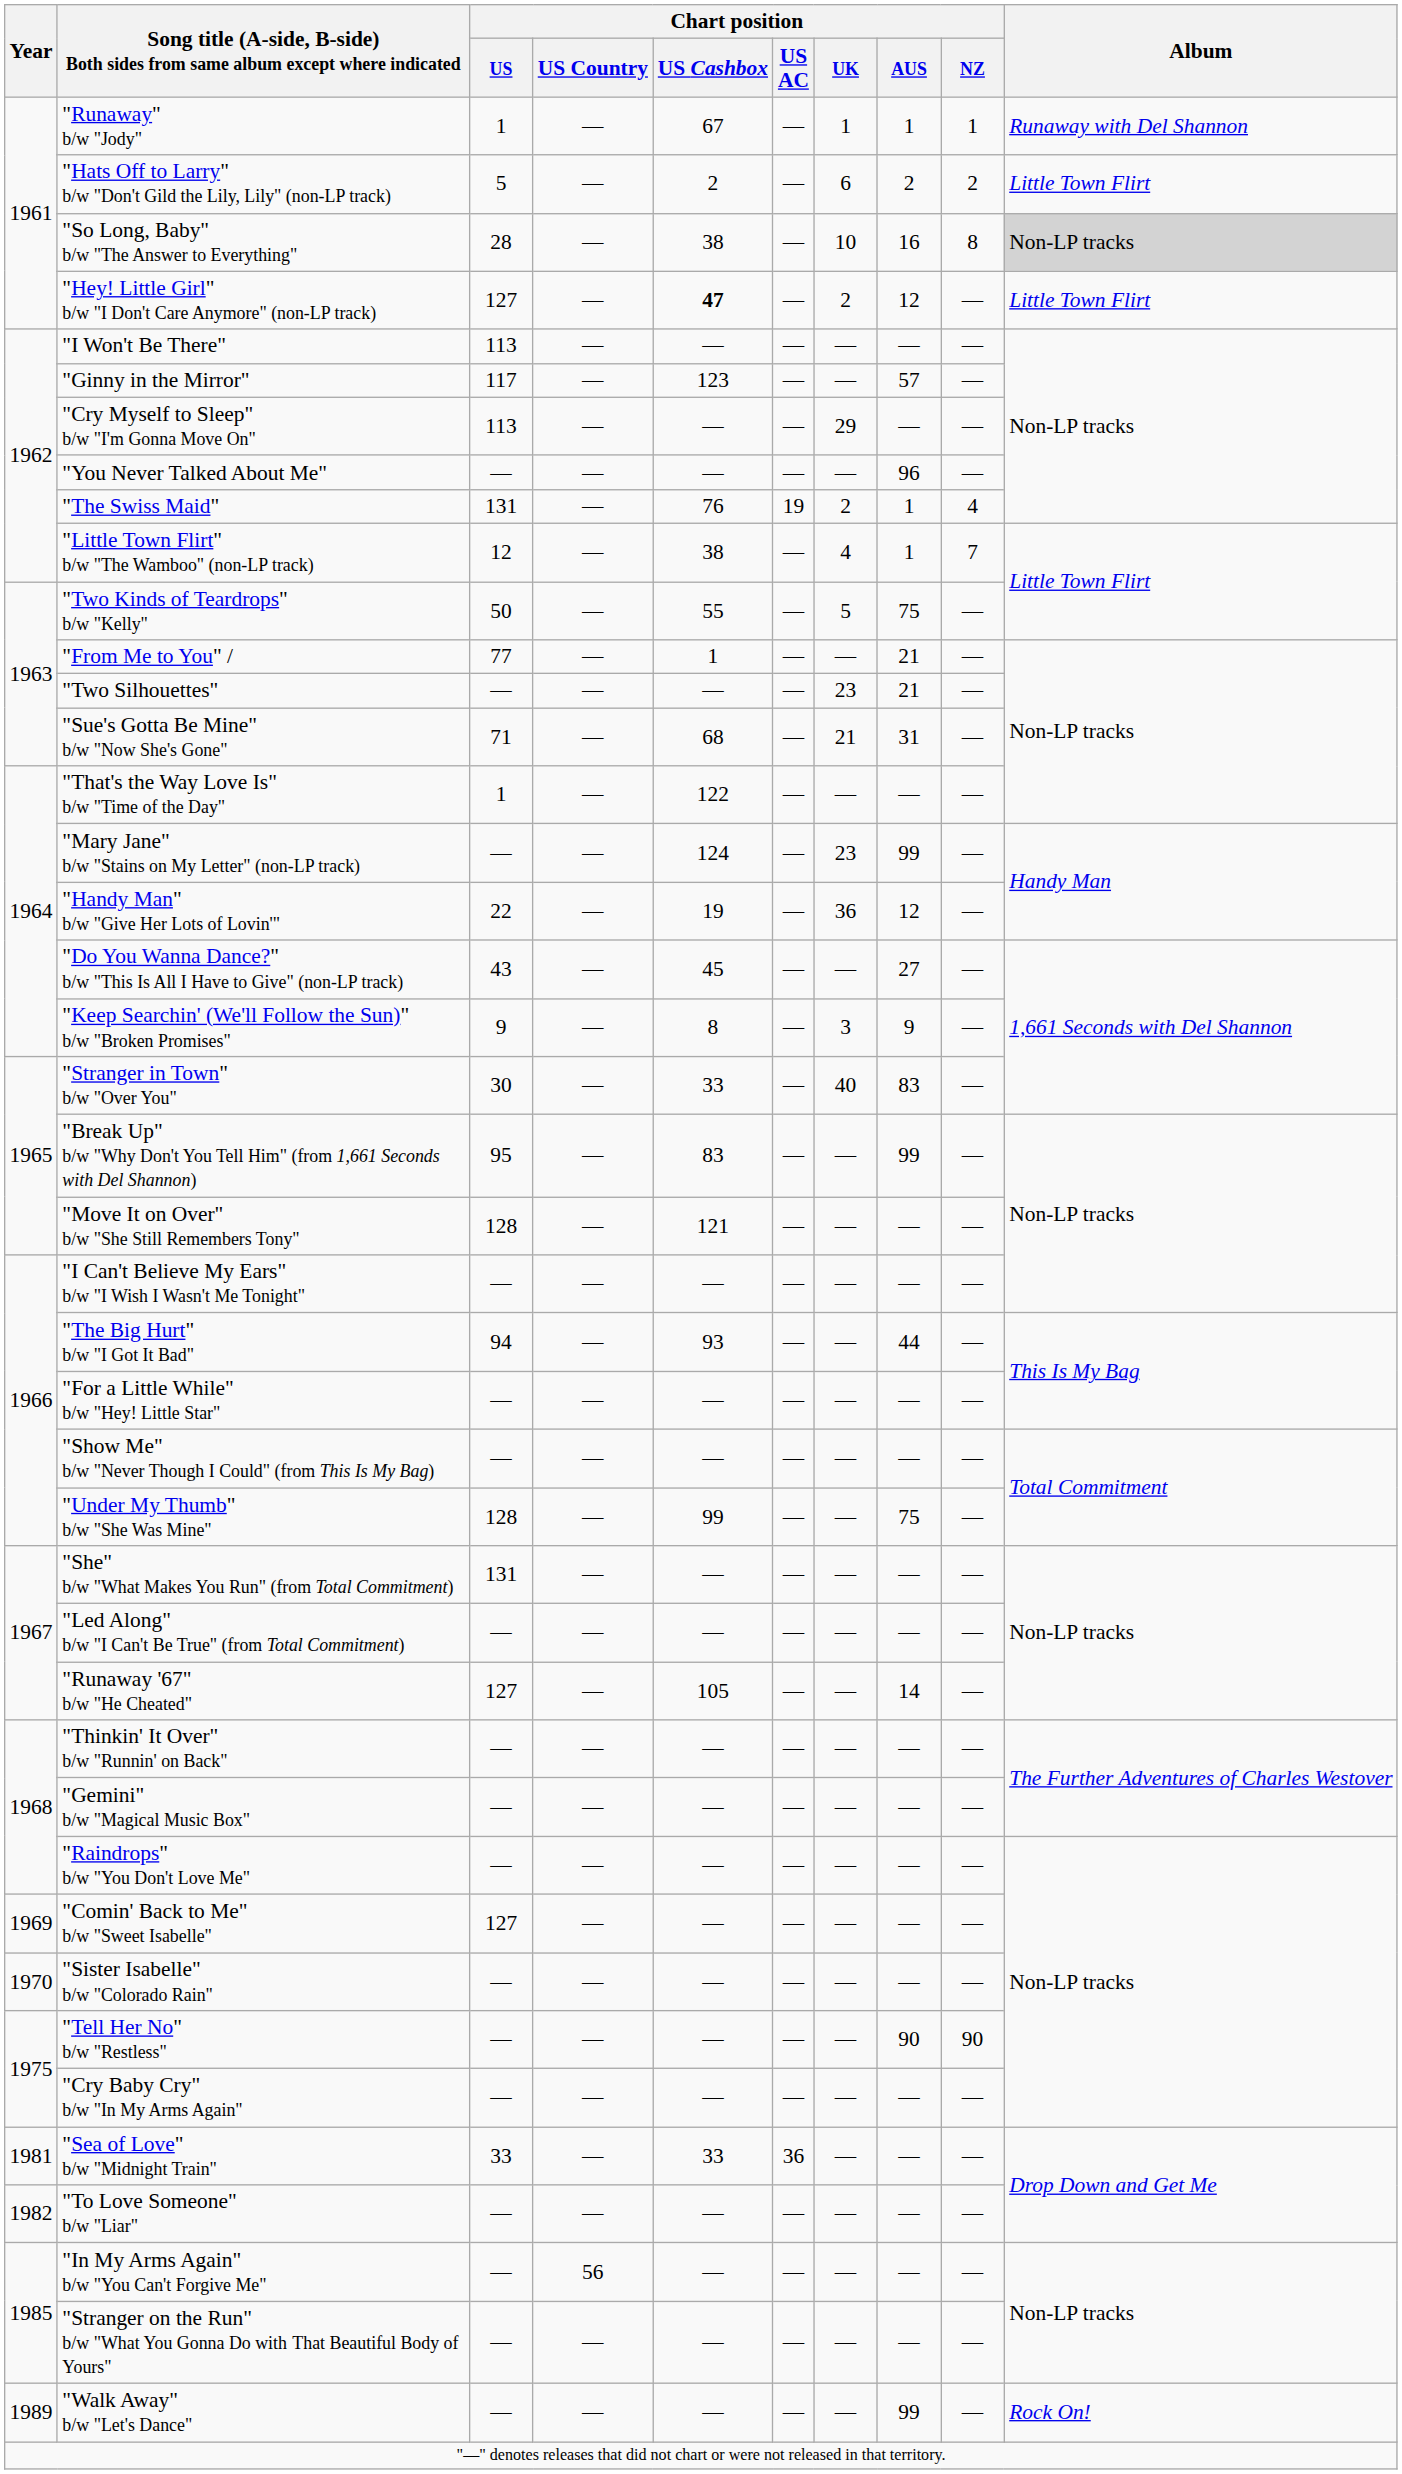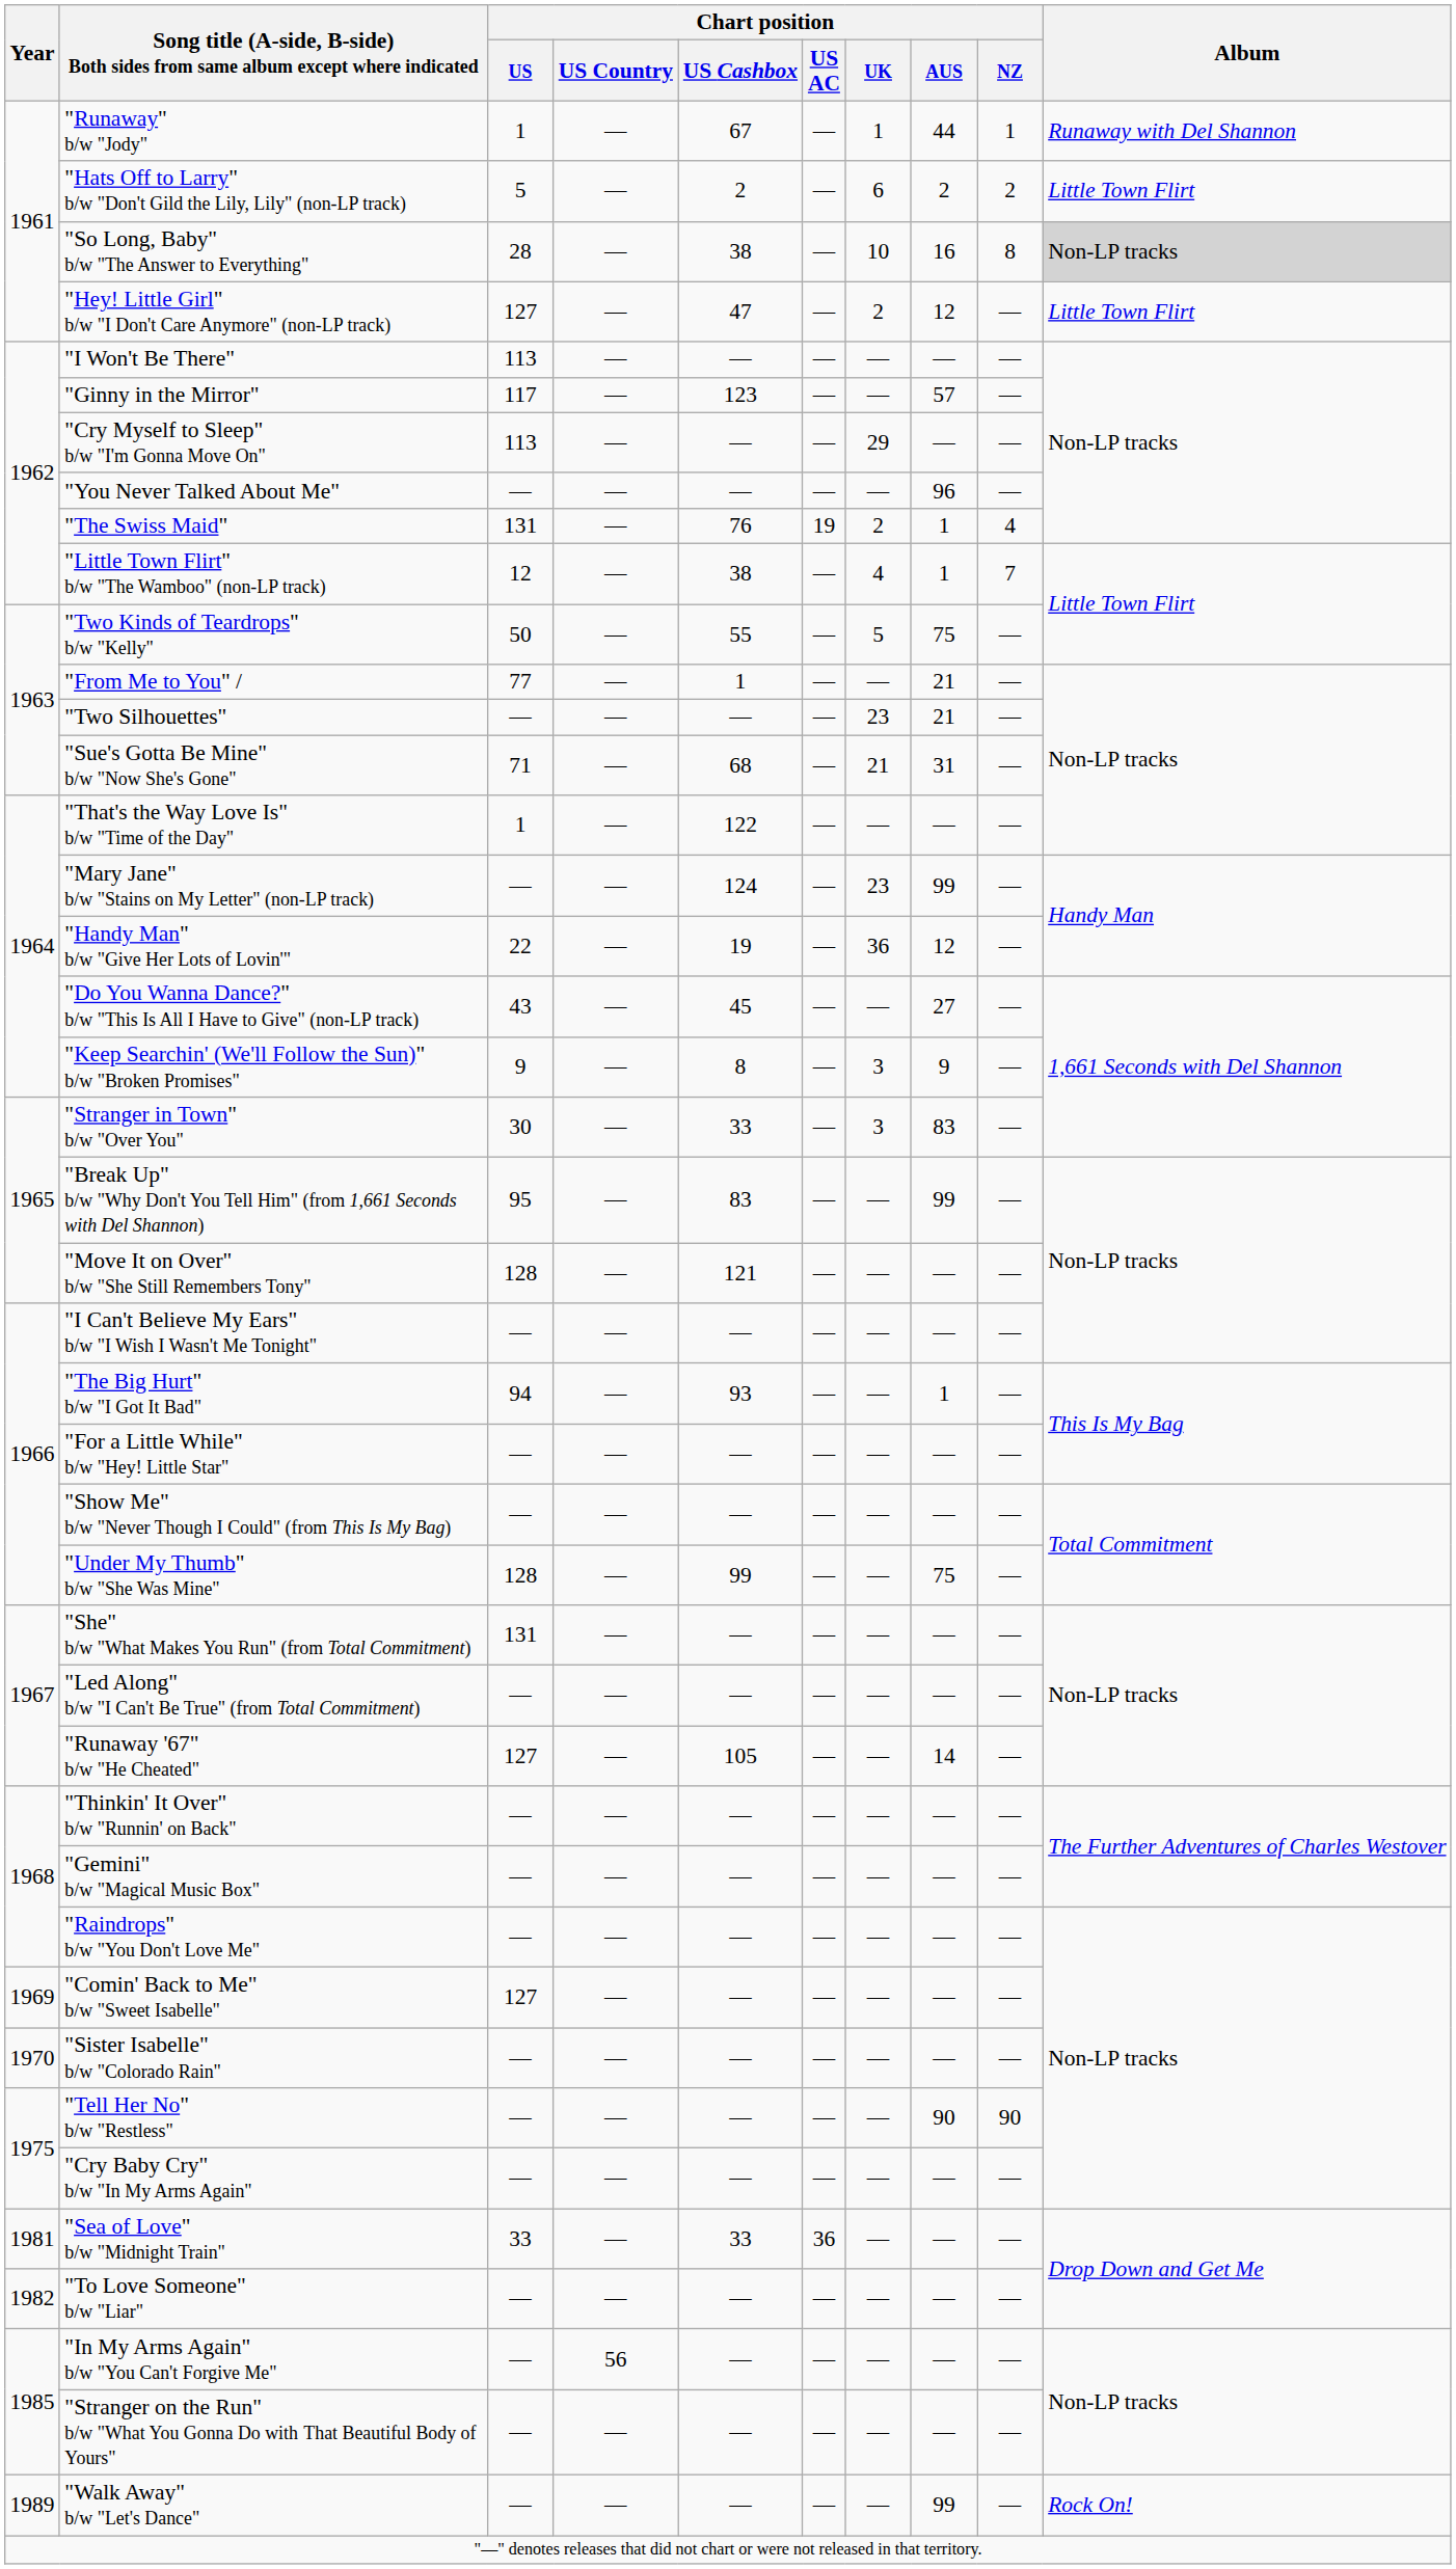"Runaway" b/w "Jody" | Chart position / AUS: 1 -> 44
"Hey! Little Girl" b/w "I Don't Care Anymore" (non-LP track) | Chart position / US Cashbox: bold -> normal
"Stranger in Town" b/w "Over You" | Chart position / UK: 40 -> 3
"The Big Hurt" b/w "I Got It Bad" | Chart position / AUS: 44 -> 1
